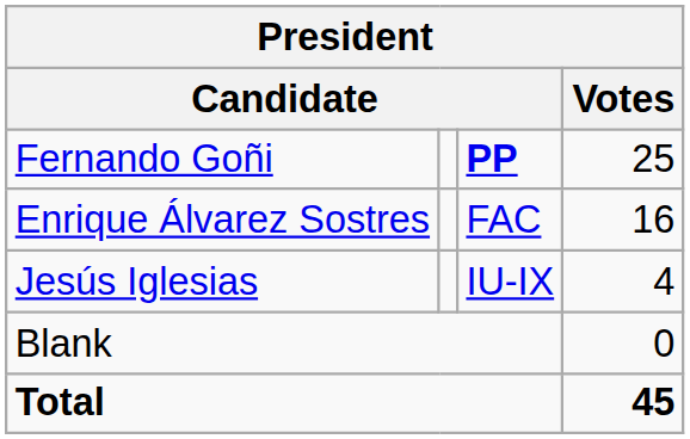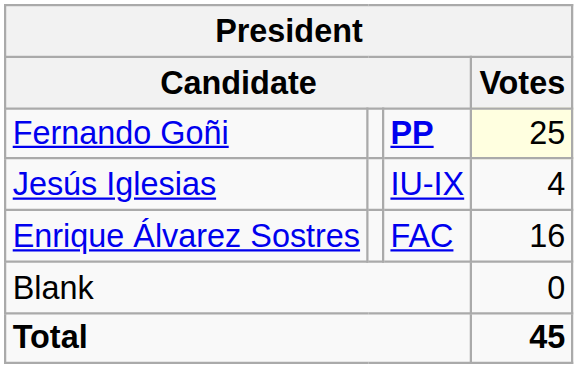Fernando Goñi | Votes: no background -> lightyellow background
rows swapped: Enrique Álvarez Sostres <-> Jesús Iglesias
